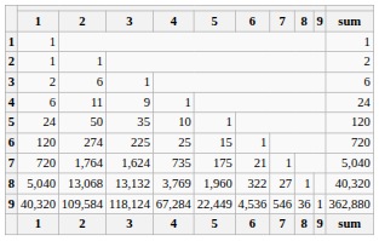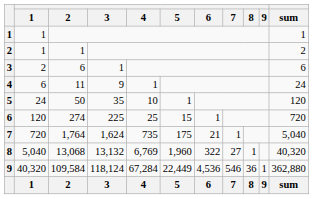row 10 | 4: 3,769 -> 6,769
